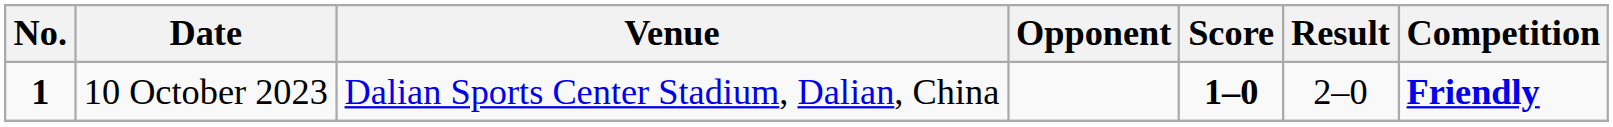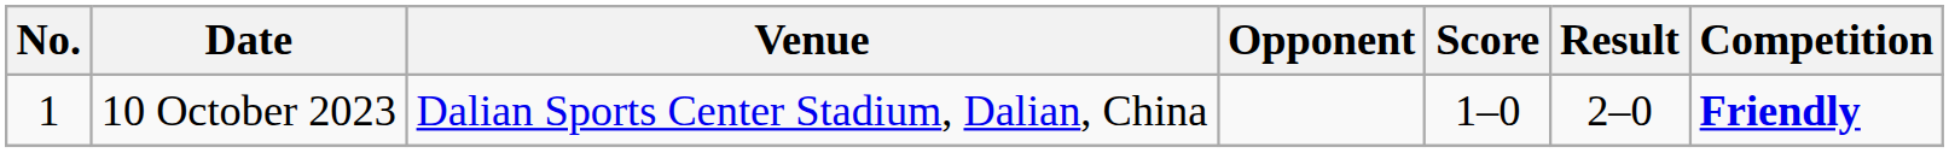10 October 2023 | No.: bold -> normal
10 October 2023 | Score: bold -> normal
